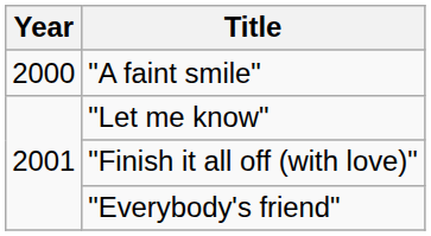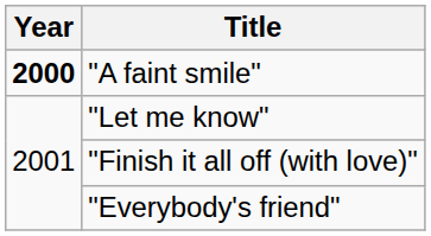"A faint smile" | Year: normal -> bold
